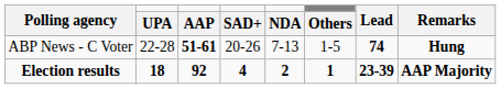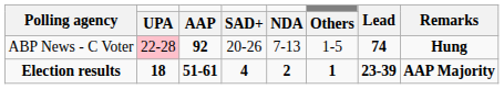ABP News - C Voter | UPA: no background -> pink background
ABP News - C Voter | AAP: 51-61 -> 92
Election results | AAP: 92 -> 51-61
